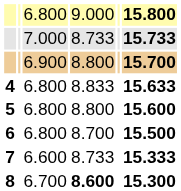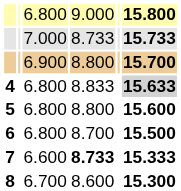4 | column 4: no background -> lightgrey background
7 | column 3: normal -> bold
8 | column 3: bold -> normal
